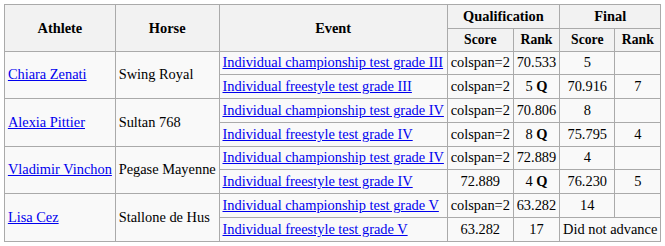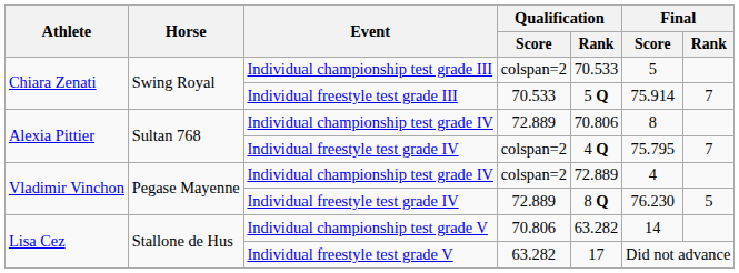Individual freestyle test grade III | Qualification / Score: colspan=2 -> 70.533
Individual freestyle test grade III | Final / Score: 70.916 -> 75.914
Alexia Pittier / Individual championship test grade IV | Qualification / Score: colspan=2 -> 72.889
Alexia Pittier / Individual freestyle test grade IV | Qualification / Rank: 8 Q -> 4 Q
Alexia Pittier / Individual freestyle test grade IV | Final / Rank: 4 -> 7
Vladimir Vinchon / Individual freestyle test grade IV | Qualification / Rank: 4 Q -> 8 Q
Individual championship test grade V | Qualification / Score: colspan=2 -> 70.806
